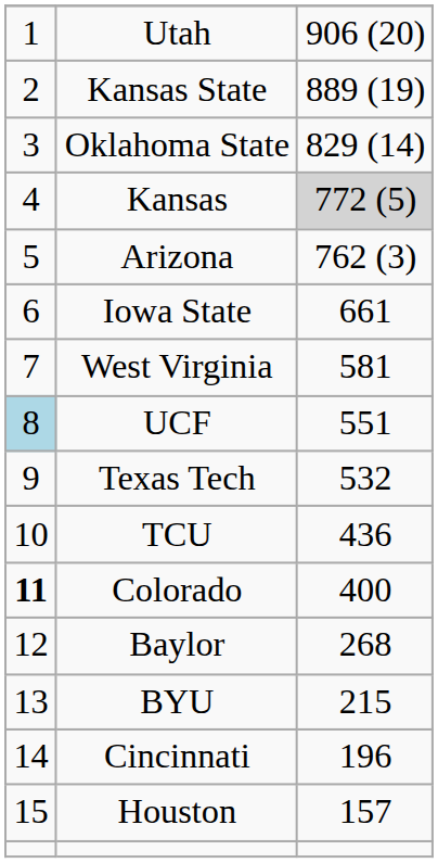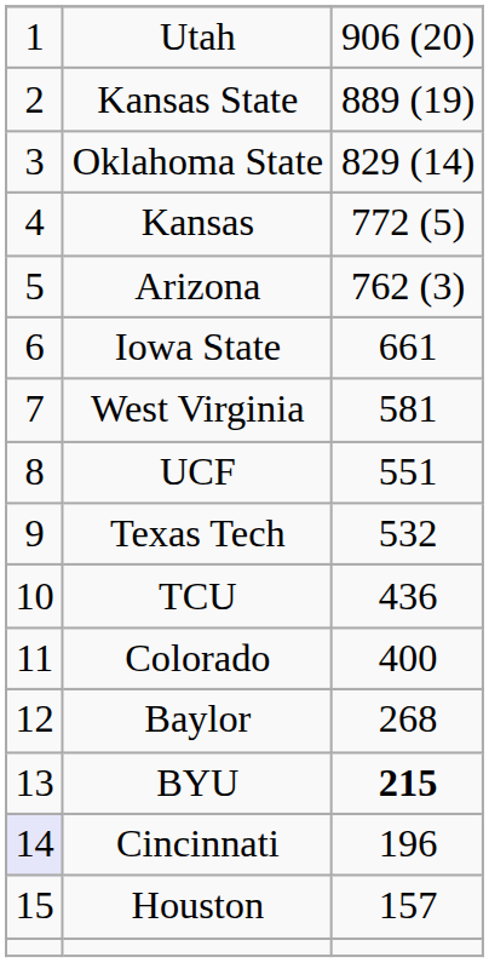Kansas | column 3: lightgrey background -> no background
UCF | column 1: lightblue background -> no background
Colorado | column 1: bold -> normal
BYU | column 3: normal -> bold
Cincinnati | column 1: no background -> lavender background
